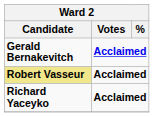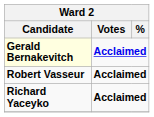Gerald Bernakevitch | Candidate: no background -> lightyellow background
Robert Vasseur | Candidate: khaki background -> no background
